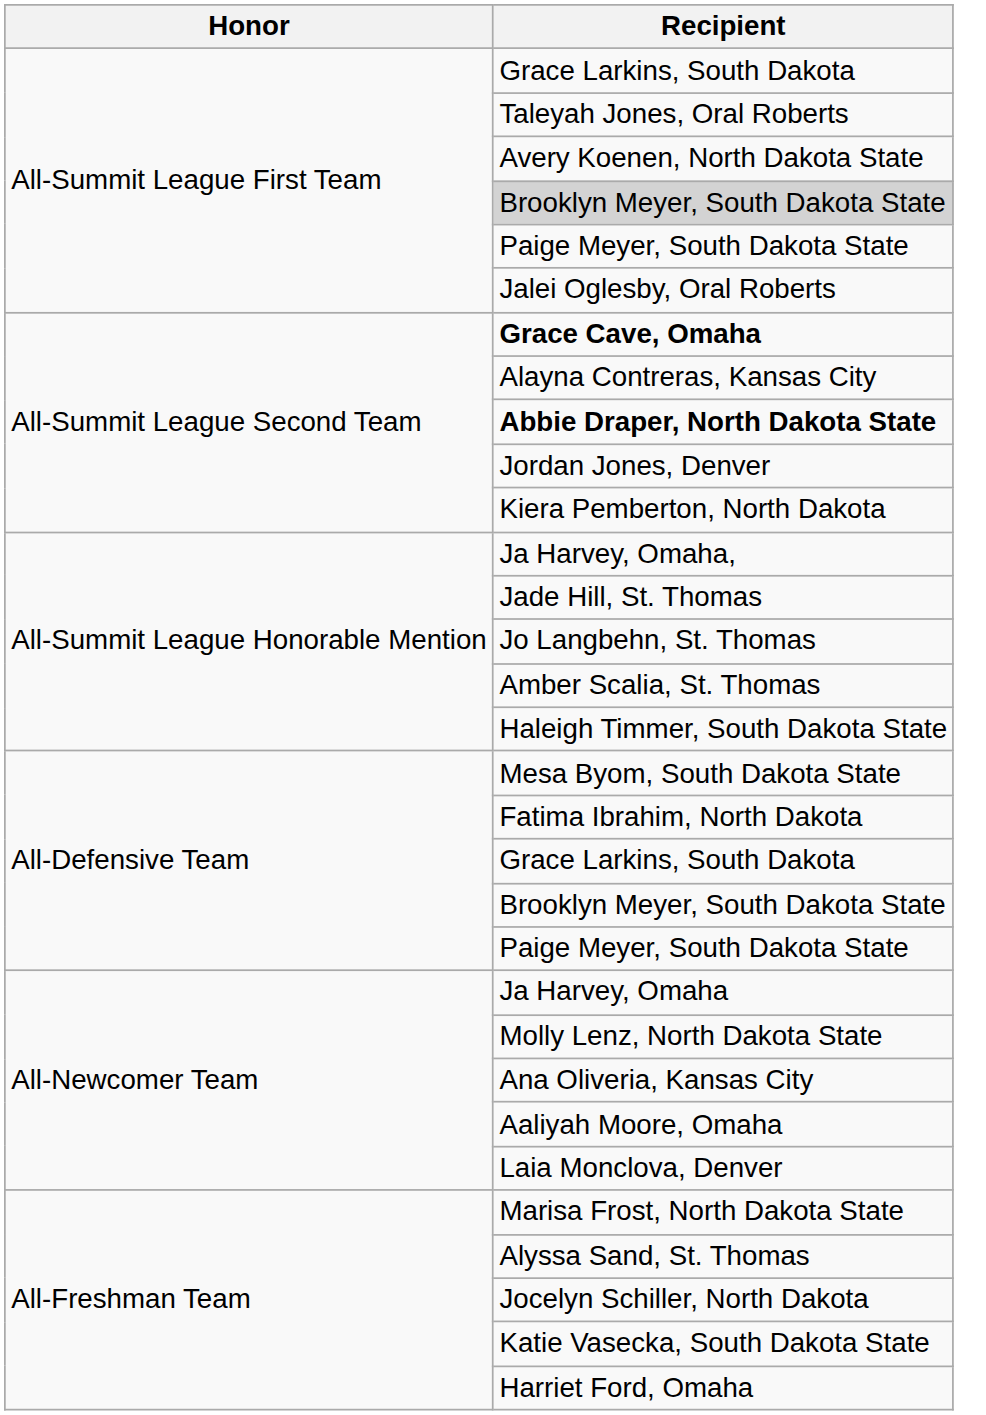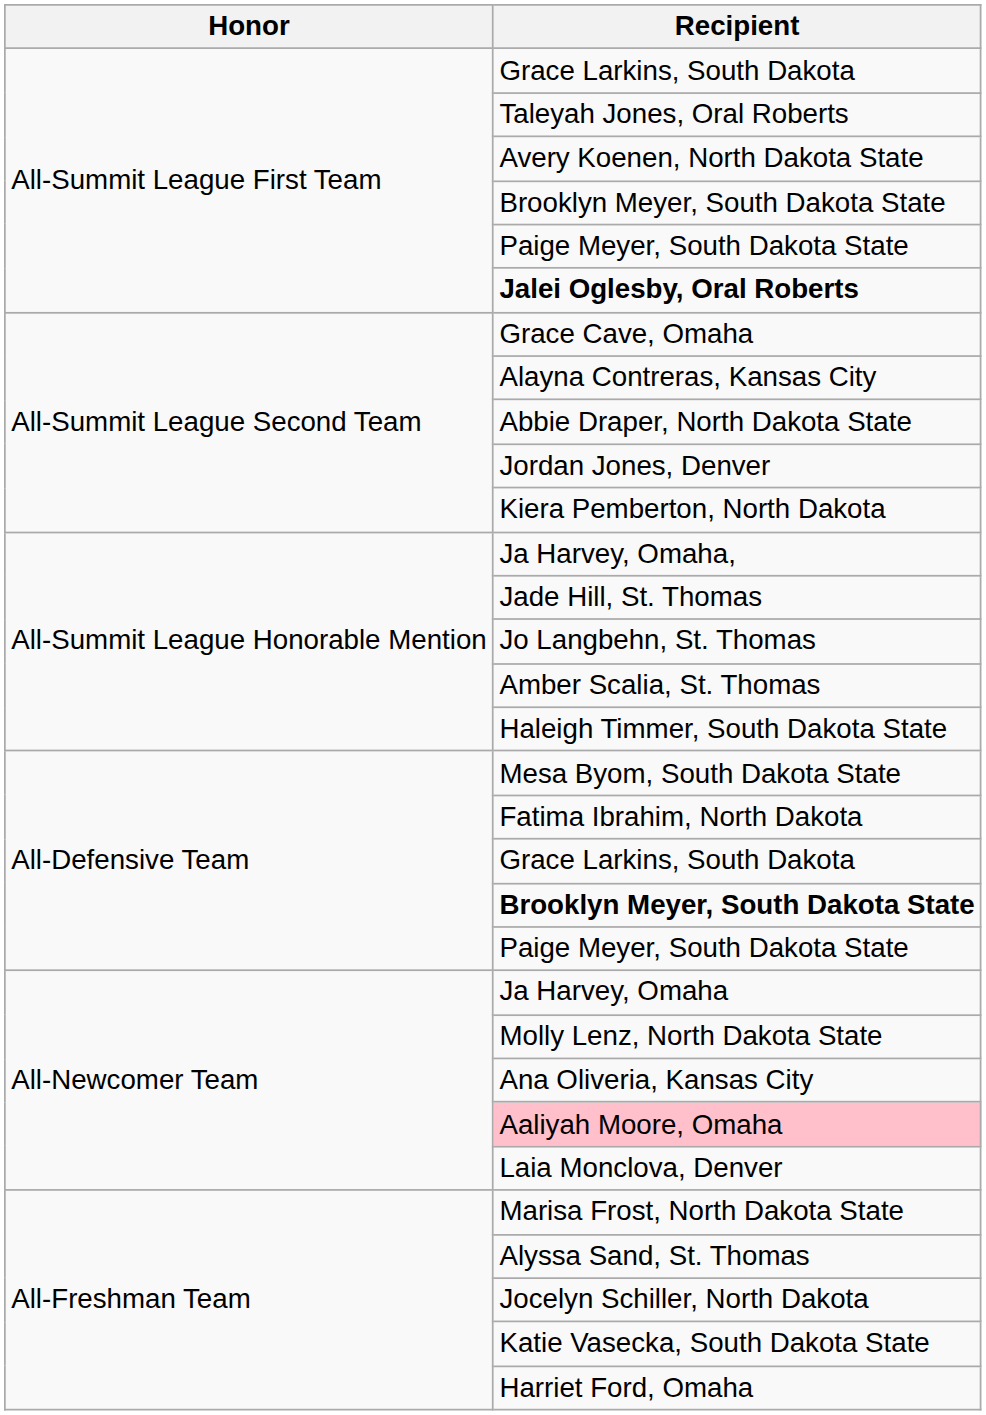row 5 | Recipient: lightgrey background -> no background
row 7 | Recipient: normal -> bold
row 8 | Recipient: bold -> normal
row 10 | Recipient: bold -> normal
row 21 | Recipient: normal -> bold
row 26 | Recipient: no background -> pink background
